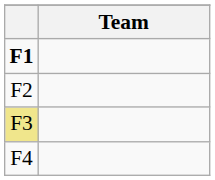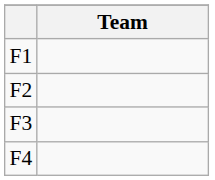F1 | column 1: bold -> normal
F3 | column 1: khaki background -> no background
